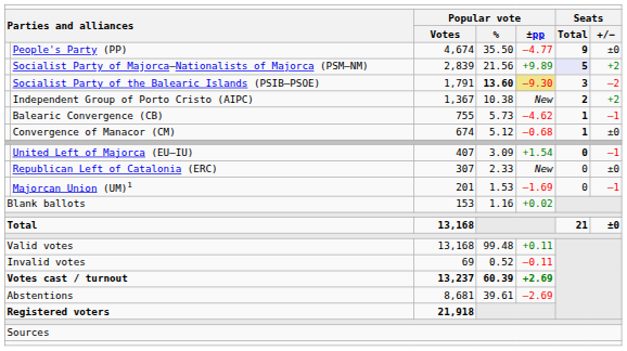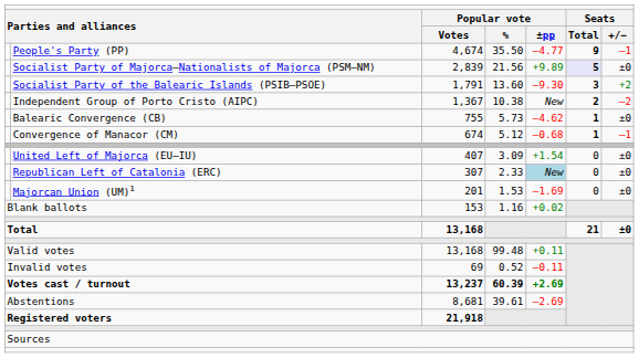People's Party (PP) | column 7: ±0 -> –1
Socialist Party of Majorca–Nationalists of Majorca (PSM–NM) | column 7: +2 -> ±0
Socialist Party of the Balearic Islands (PSIB–PSOE) | column 4: bold -> normal
Socialist Party of the Balearic Islands (PSIB–PSOE) | column 5: khaki background -> no background
Socialist Party of the Balearic Islands (PSIB–PSOE) | column 7: –2 -> +2
Independent Group of Porto Cristo (AIPC) | column 7: +2 -> –2
Balearic Convergence (CB) | column 7: –1 -> ±0
Convergence of Manacor (CM) | column 7: ±0 -> –1
United Left of Majorca (EU–IU) | column 6: bold -> normal
United Left of Majorca (EU–IU) | column 7: –1 -> ±0
Republican Left of Catalonia (ERC) | column 5: no background -> lightblue background
Majorcan Union (UM)1 | column 7: –1 -> ±0
